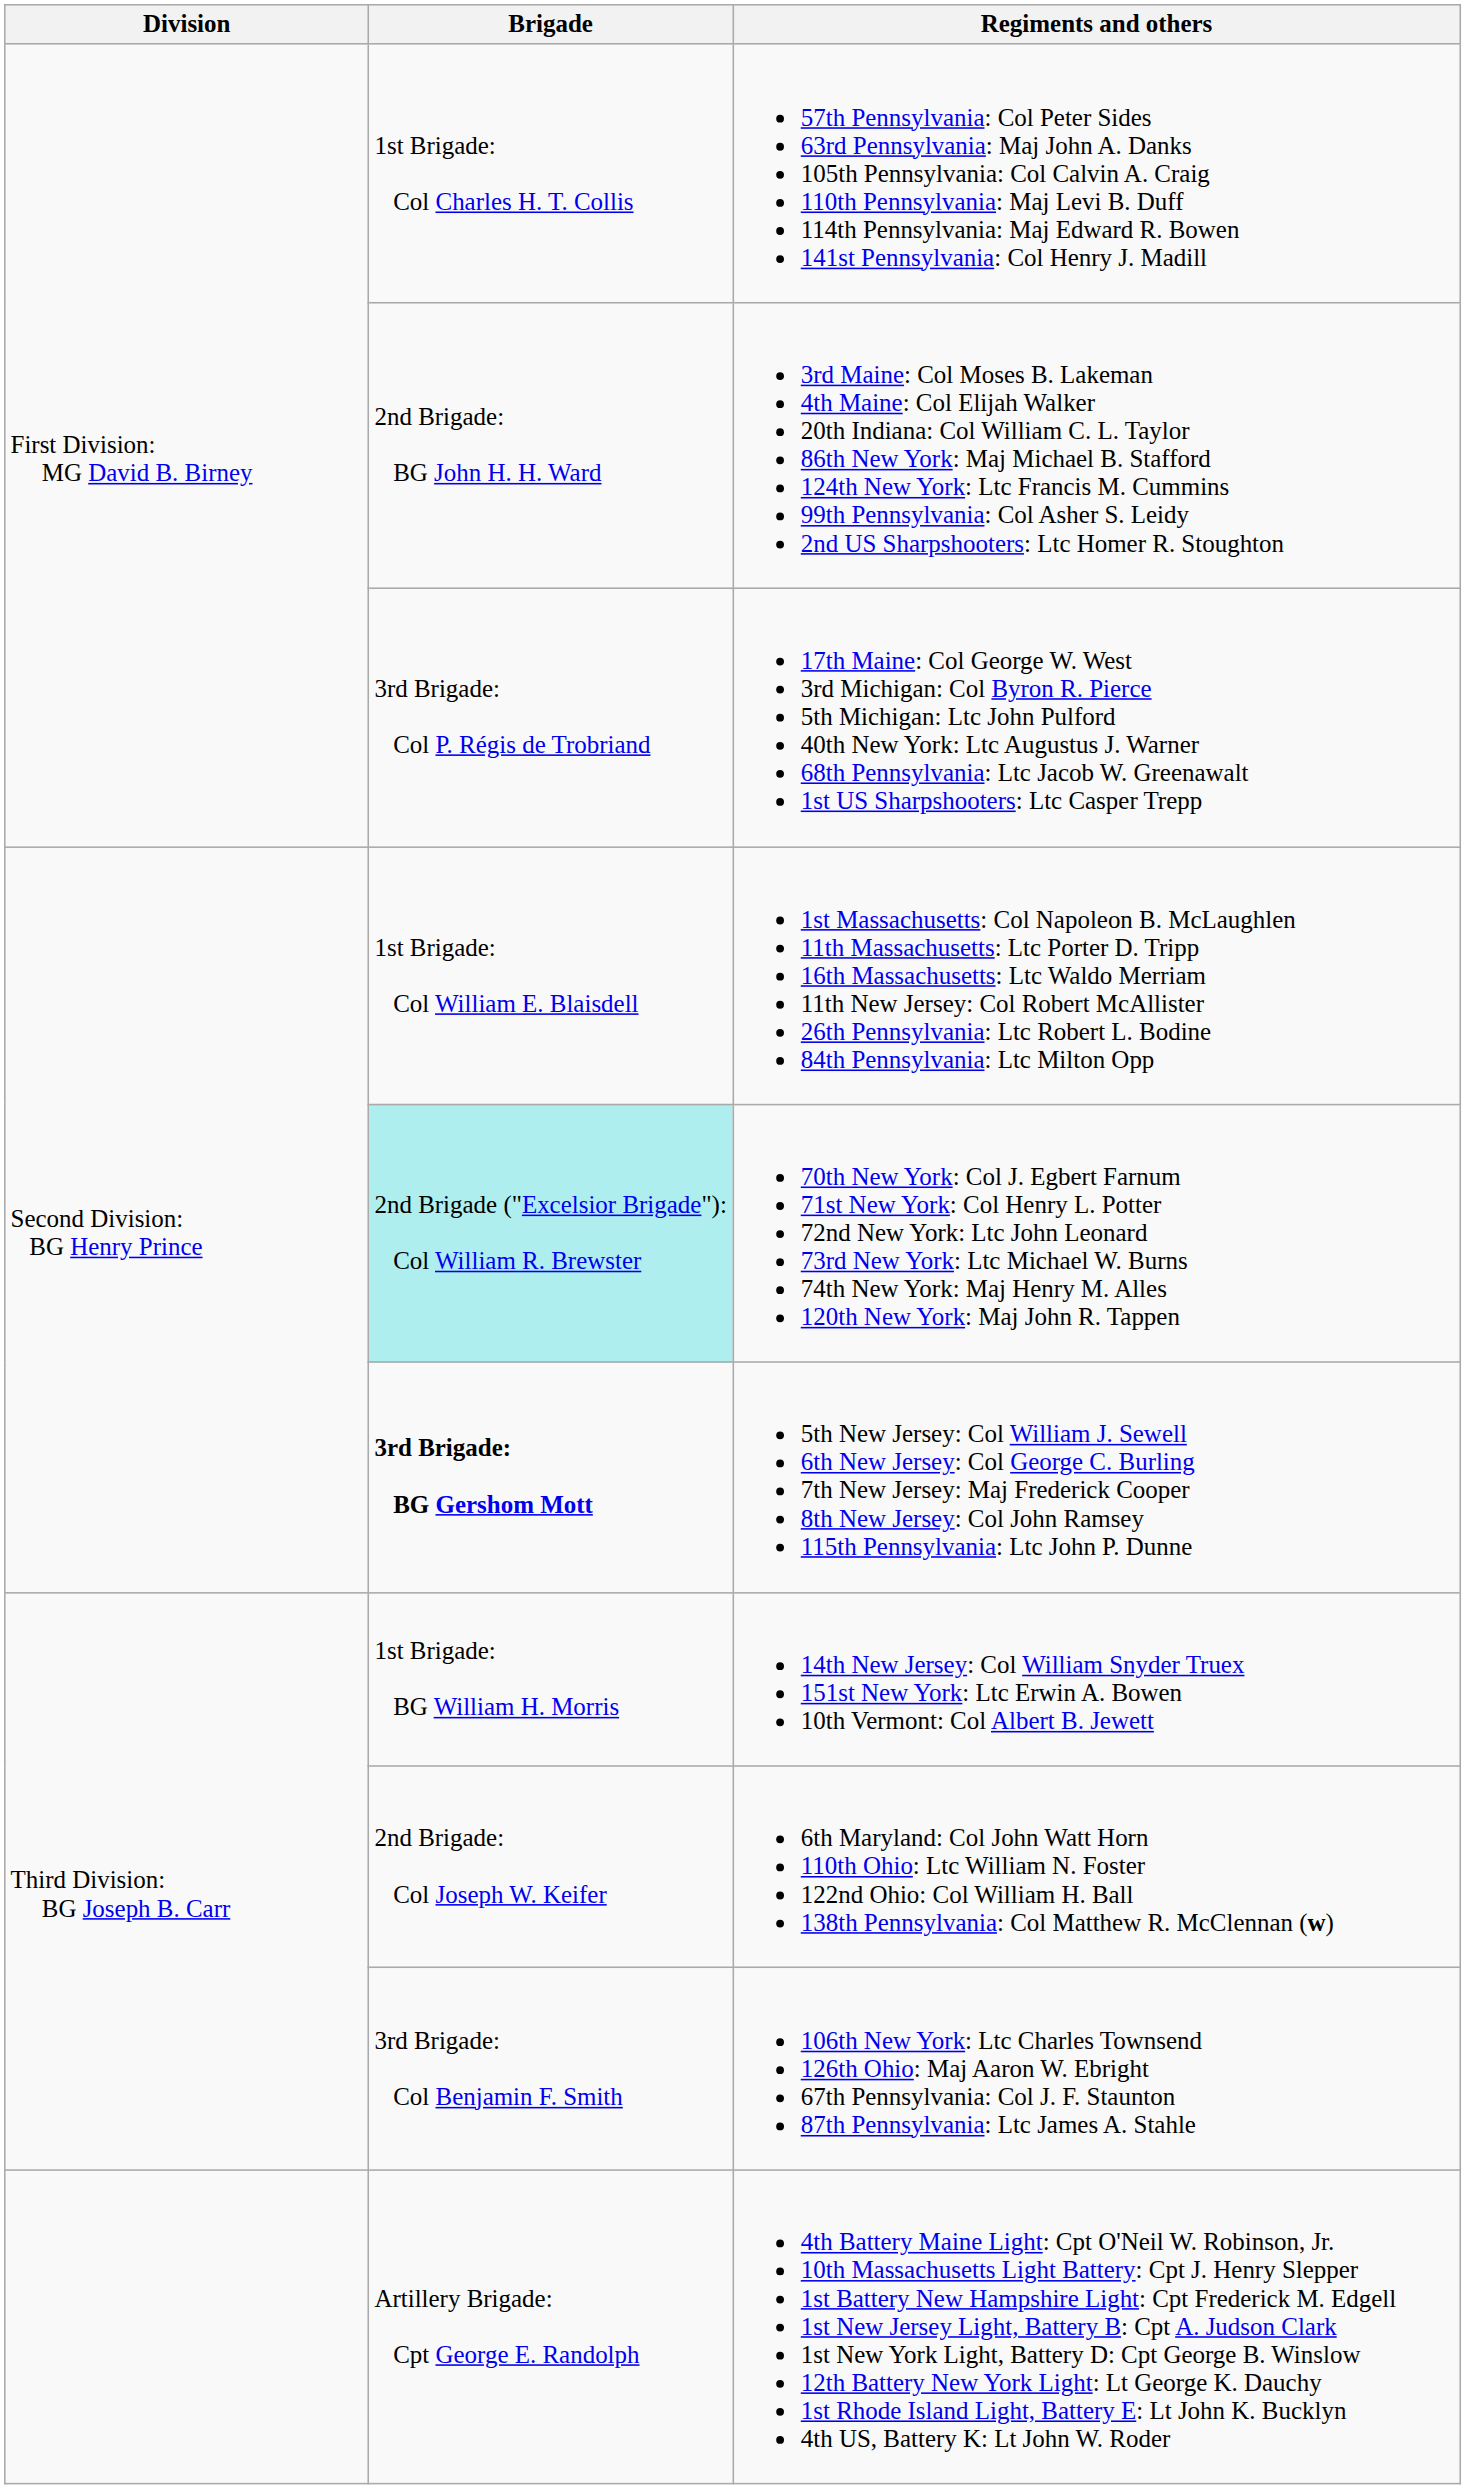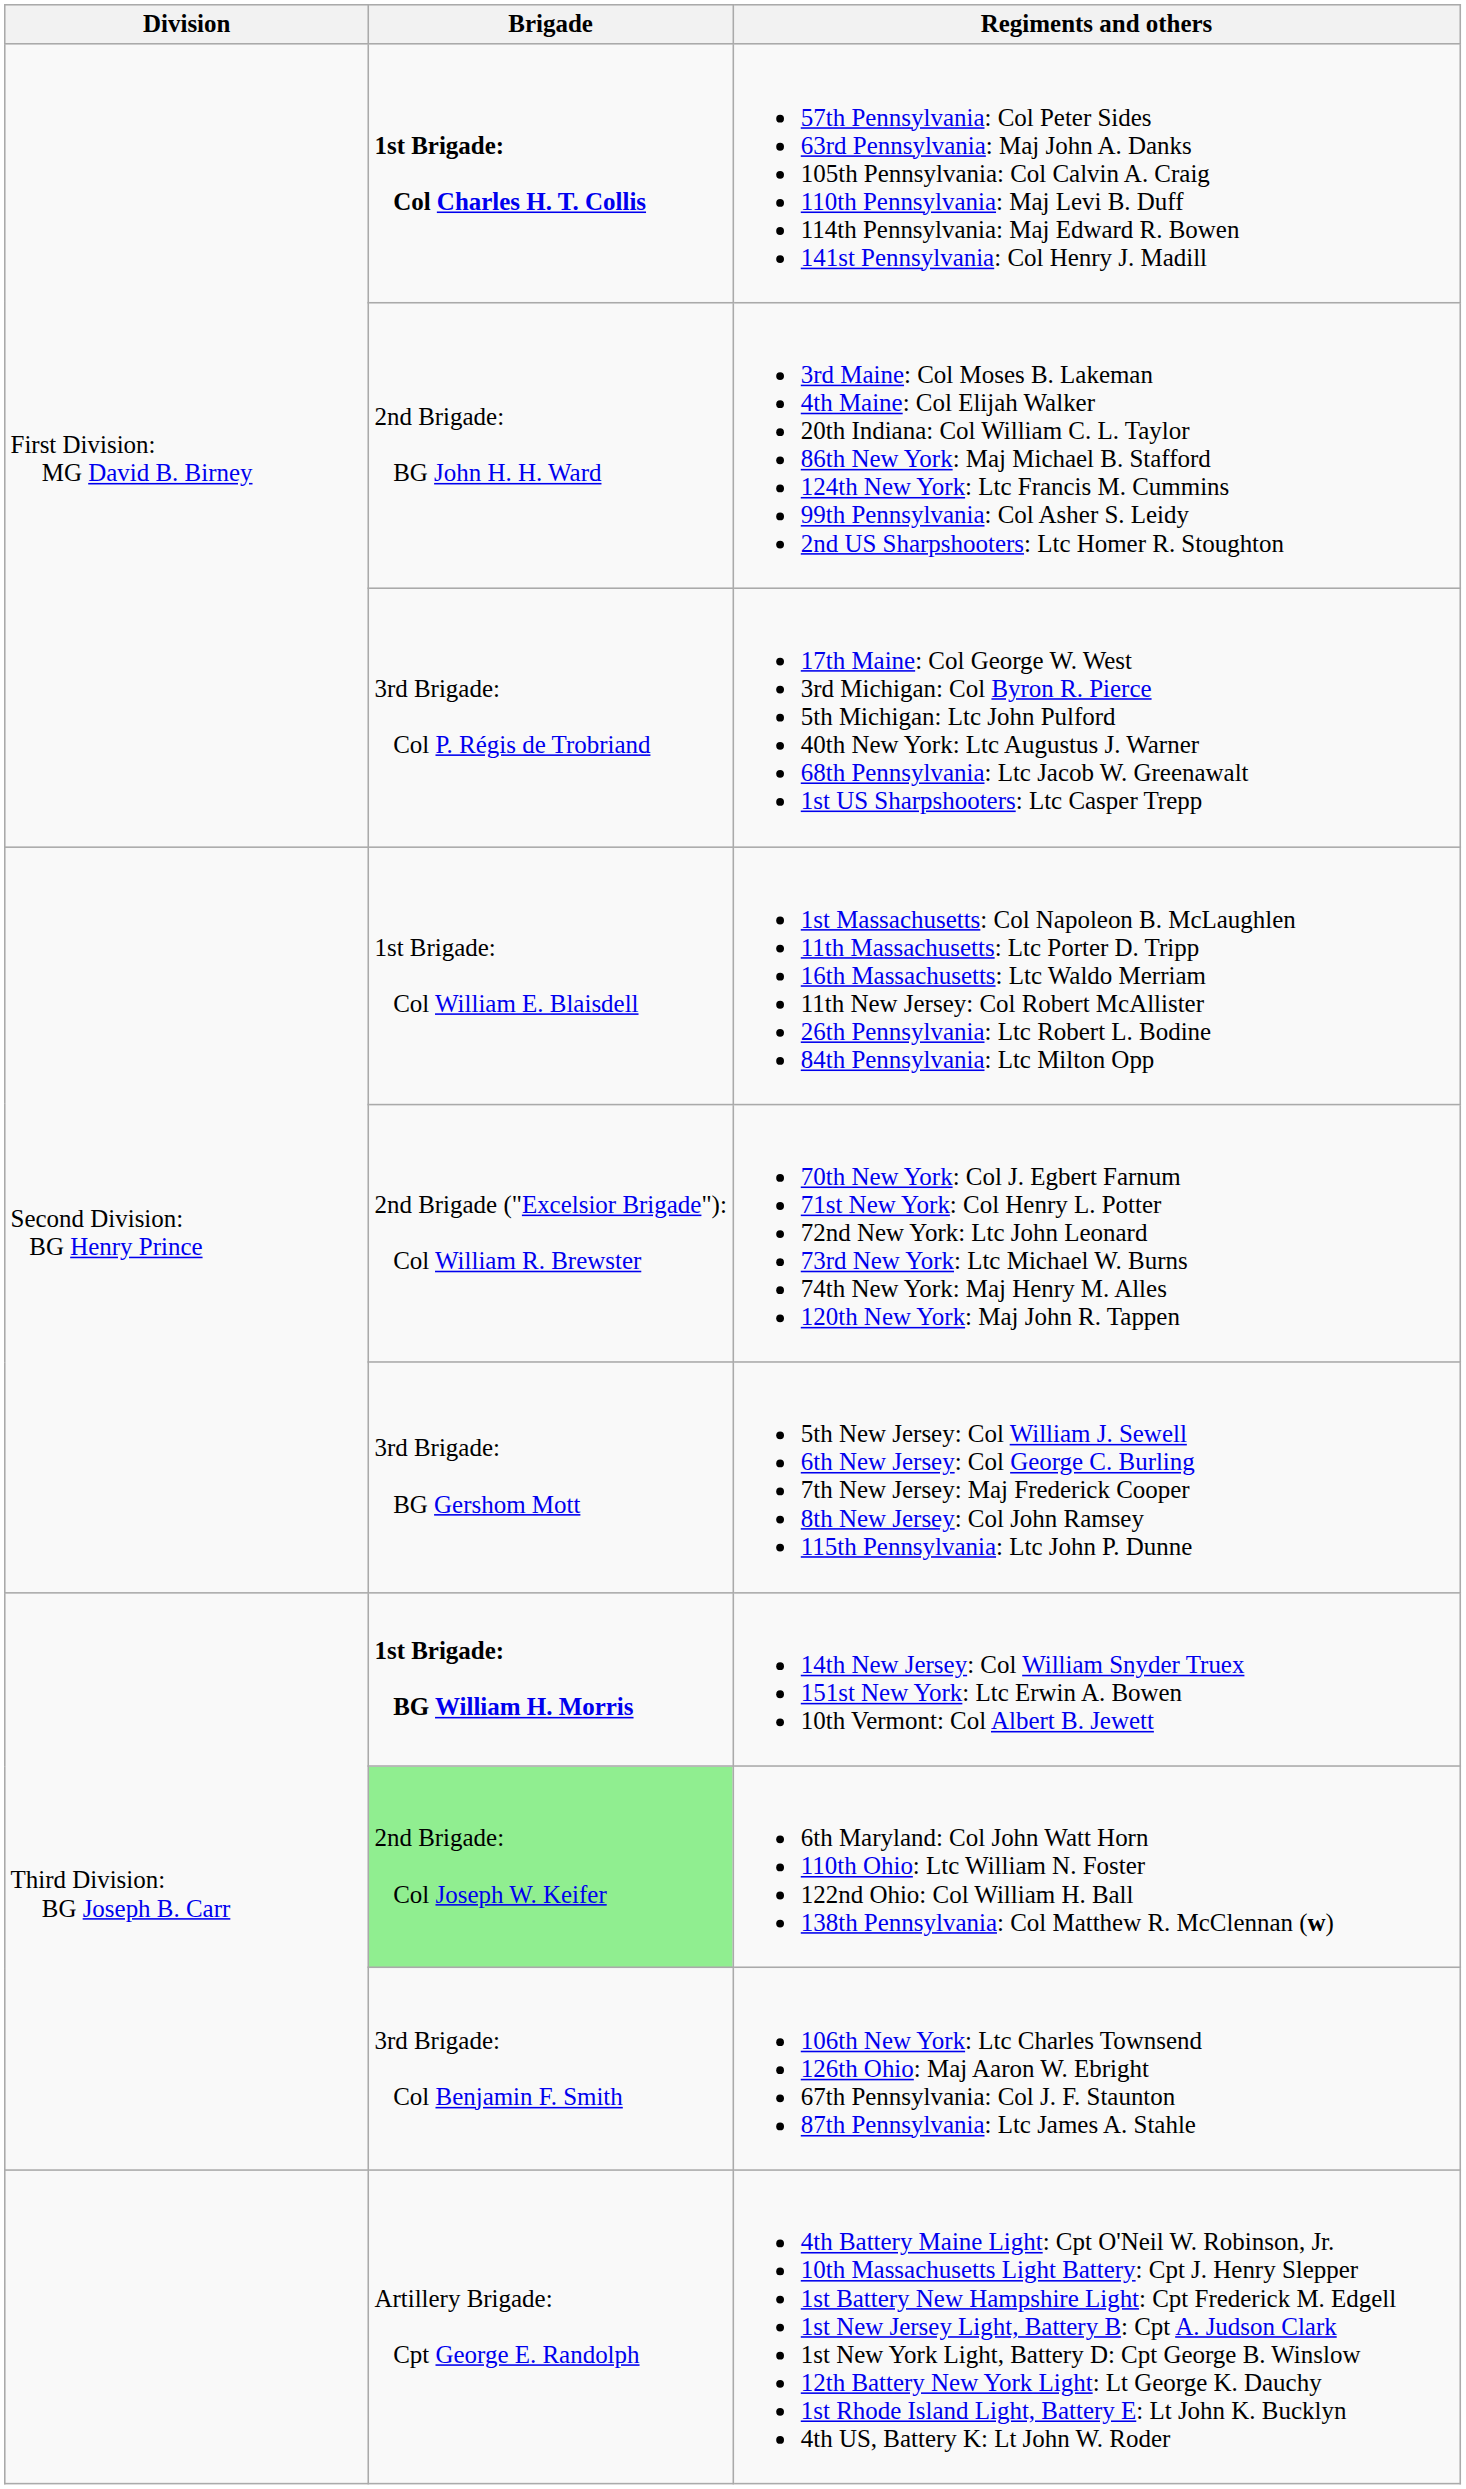1st Brigade: Col Charles H. T. Collis | Brigade: normal -> bold
2nd Brigade ("Excelsior Brigade"): Col William R. Brewster | Brigade: paleturquoise background -> no background
3rd Brigade: BG Gershom Mott | Brigade: bold -> normal
1st Brigade: BG William H. Morris | Brigade: normal -> bold
2nd Brigade: Col Joseph W. Keifer | Brigade: no background -> lightgreen background
